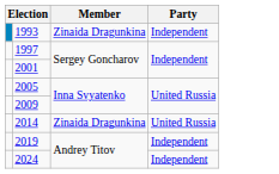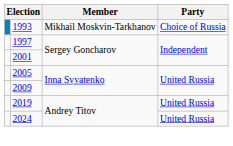1993 | Member: Zinaida Dragunkina -> Mikhail Moskvin-Tarkhanov
1993 | Party: Independent -> Choice of Russia
- row: 2014 | Zinaida Dragunkina | United Russia
2019 | Party: Independent -> United Russia
2024 | Party: Independent -> United Russia
